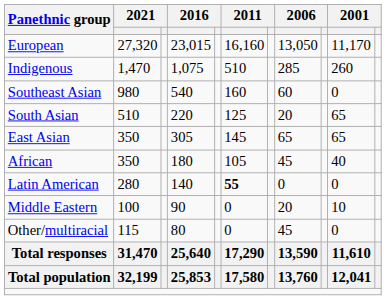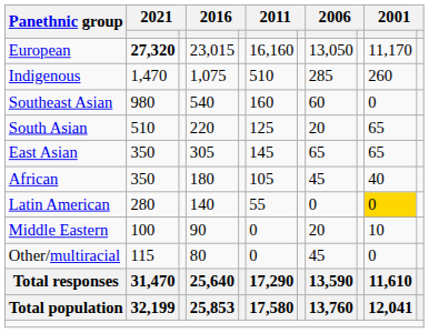European | column 2: normal -> bold
Latin American | column 6: bold -> normal
Latin American | column 10: no background -> gold background
